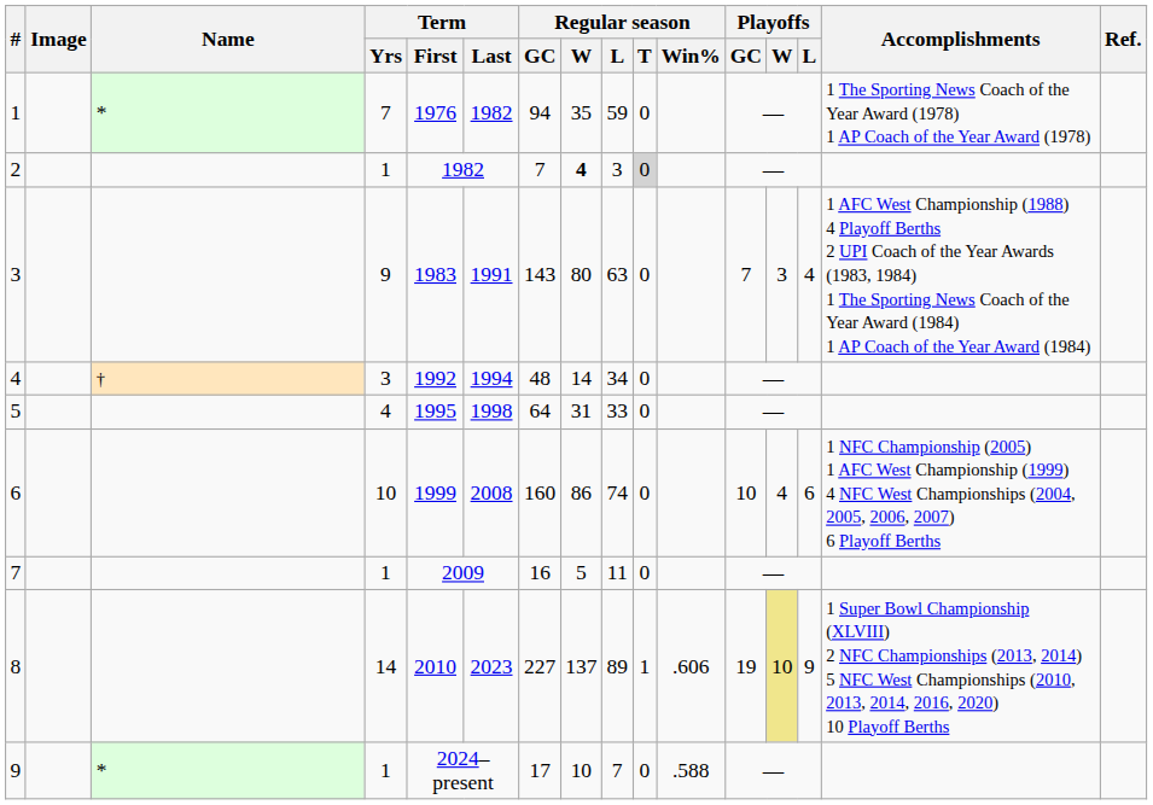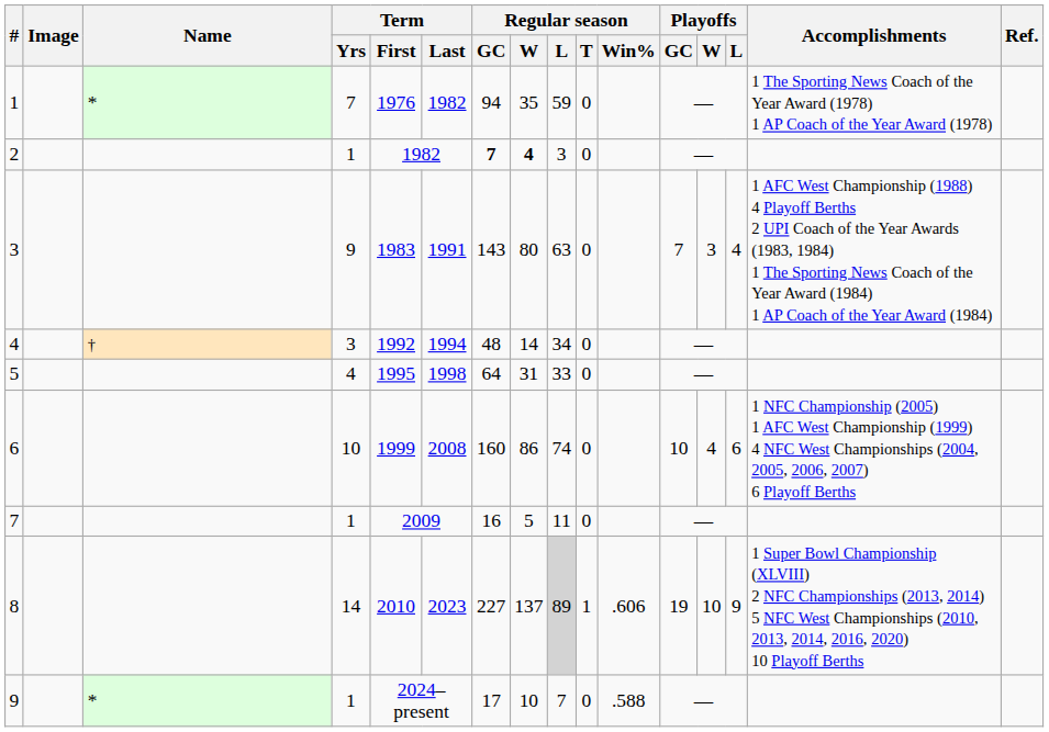2 | Regular season / GC: normal -> bold
2 | Regular season / T: lightgrey background -> no background
8 | Regular season / L: no background -> lightgrey background
8 | Playoffs / W: khaki background -> no background
